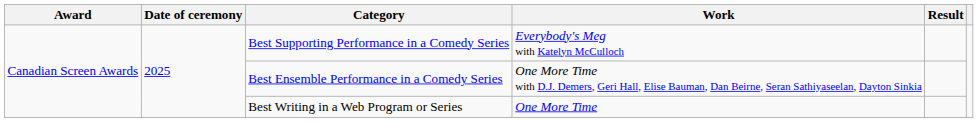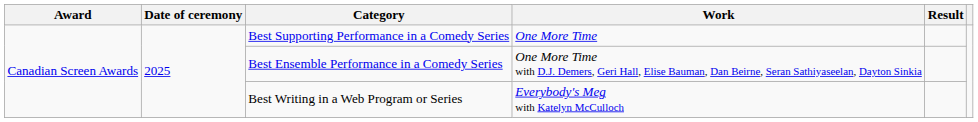Best Supporting Performance in a Comedy Series | Work: Everybody's Meg with Katelyn McCulloch -> One More Time
Best Writing in a Web Program or Series | Work: One More Time -> Everybody's Meg with Katelyn McCulloch
